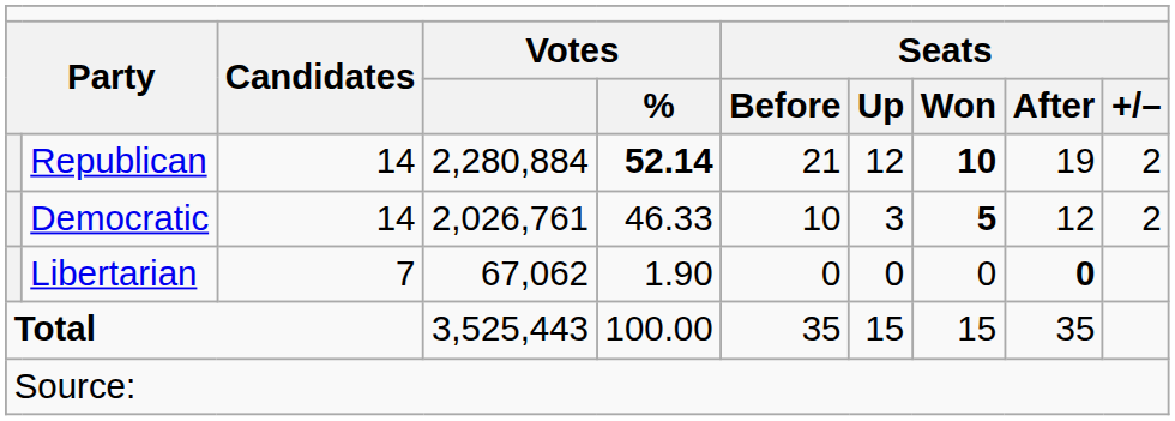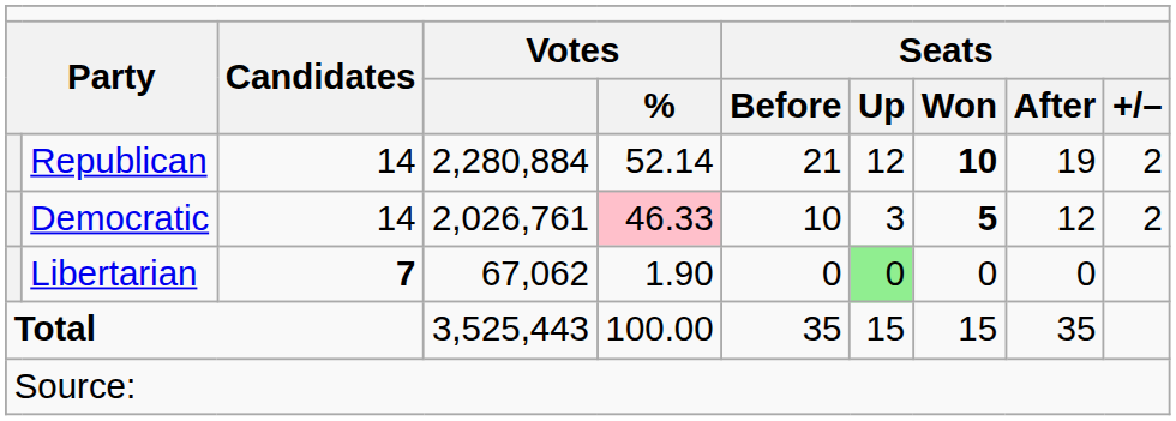Republican | column 5: bold -> normal
Democratic | column 5: no background -> pink background
Libertarian | column 3: normal -> bold
Libertarian | column 7: no background -> lightgreen background
Libertarian | column 9: bold -> normal
